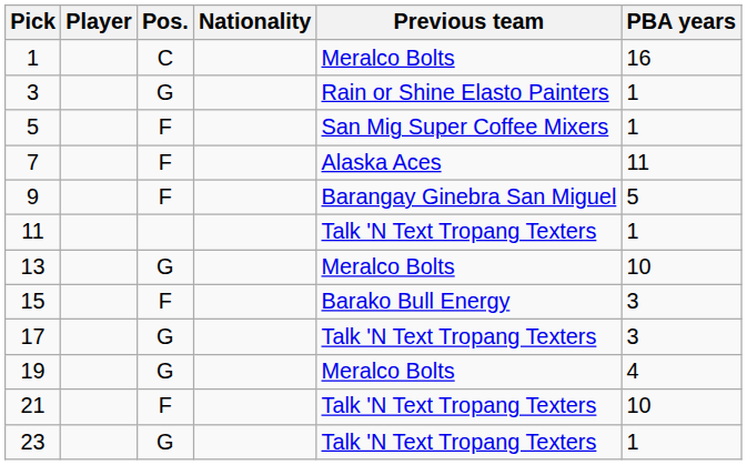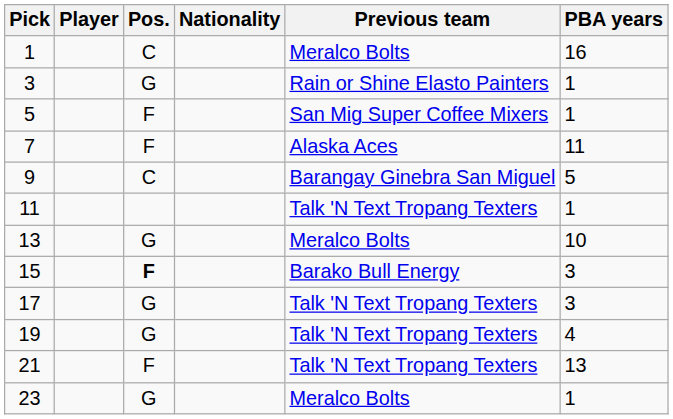9 | Pos.: F -> C
15 | Pos.: normal -> bold
19 | Previous team: Meralco Bolts -> Talk 'N Text Tropang Texters
21 | PBA years: 10 -> 13
23 | Previous team: Talk 'N Text Tropang Texters -> Meralco Bolts
